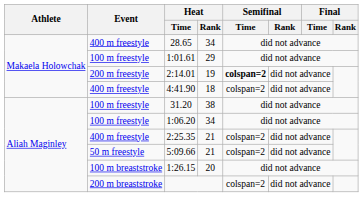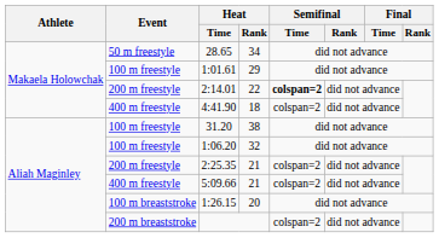28.65 | Event: 400 m freestyle -> 50 m freestyle
2:14.01 | Heat / Rank: 19 -> 22
1:06.20 | Heat / Rank: 34 -> 32
2:25.35 | Event: 400 m freestyle -> 200 m freestyle
5:09.66 | Event: 50 m freestyle -> 400 m freestyle
